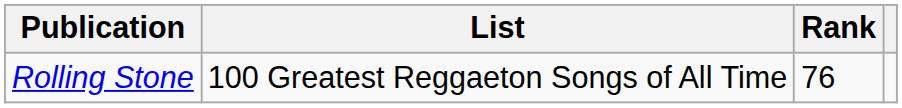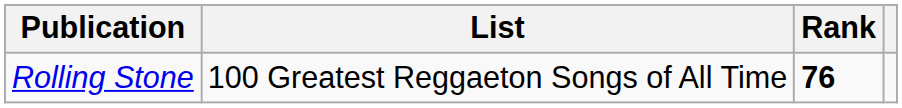row 2 | Rank: normal -> bold
